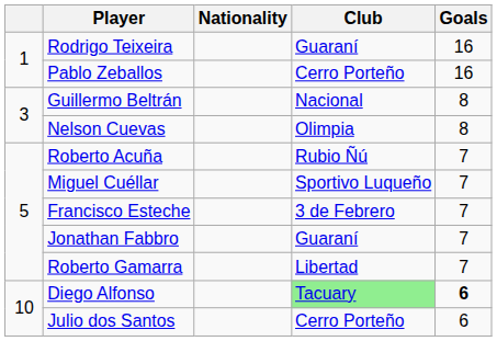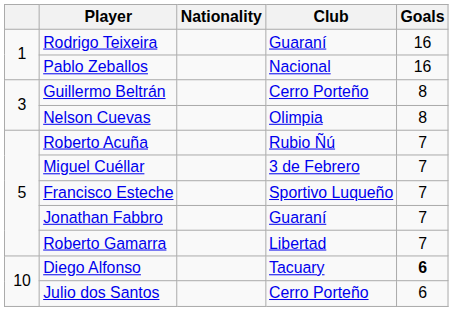Pablo Zeballos | Club: Cerro Porteño -> Nacional
Guillermo Beltrán | Club: Nacional -> Cerro Porteño
Miguel Cuéllar | Club: Sportivo Luqueño -> 3 de Febrero
Francisco Esteche | Club: 3 de Febrero -> Sportivo Luqueño
Diego Alfonso | Club: lightgreen background -> no background
